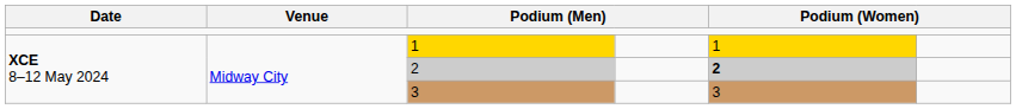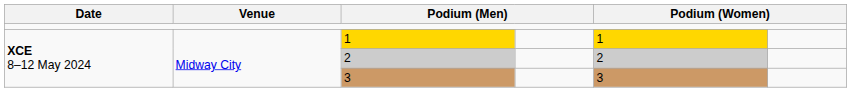row 4 | column 5: bold -> normal
